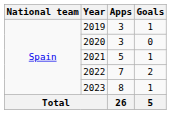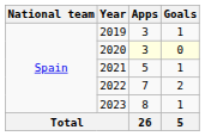2020 | Apps: no background -> lightyellow background
2020 | Goals: no background -> lightyellow background
